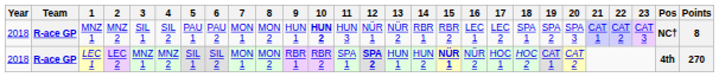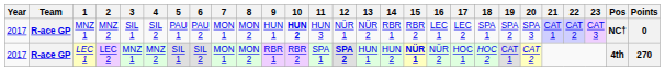row 2 | Year: 2018 -> 2017
row 2 | Points: 8 -> 0
row 3 | Year: 2018 -> 2017
